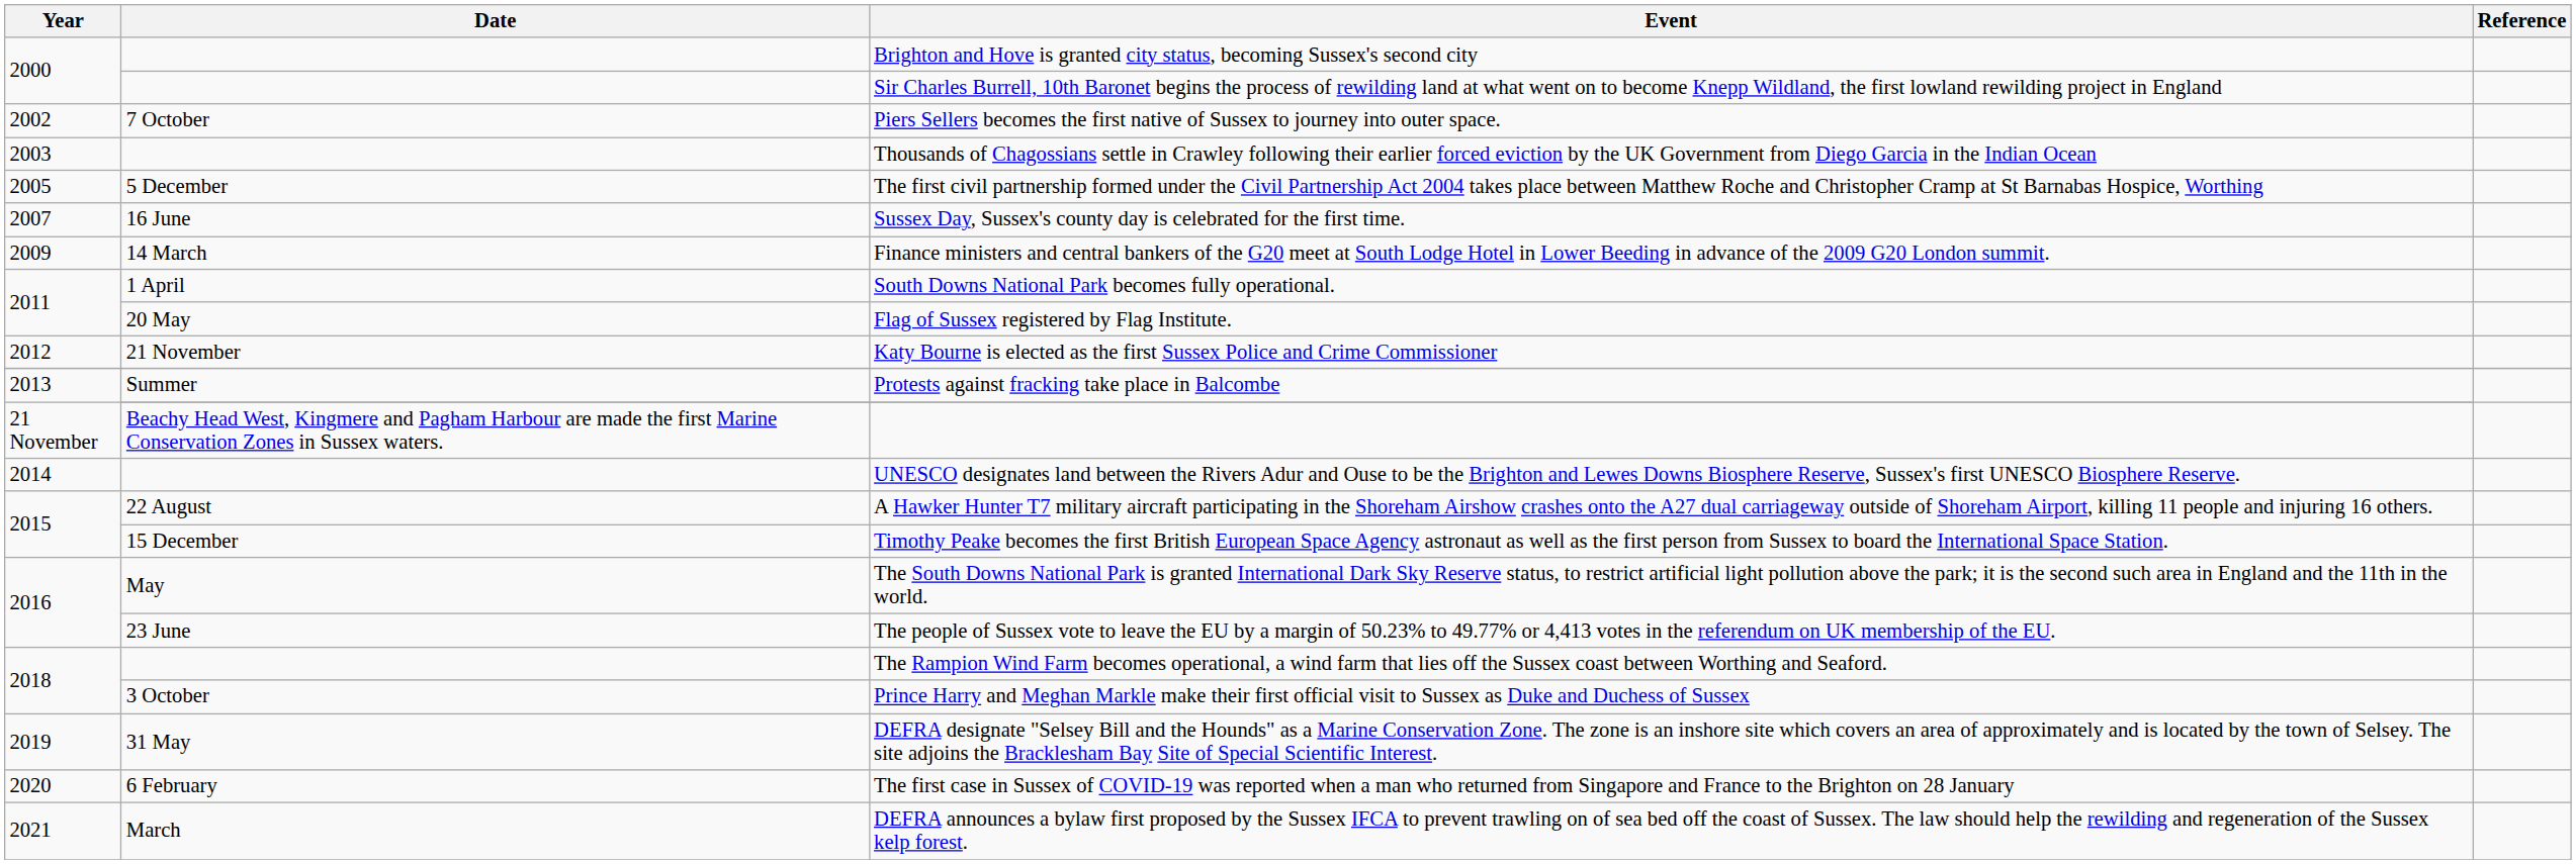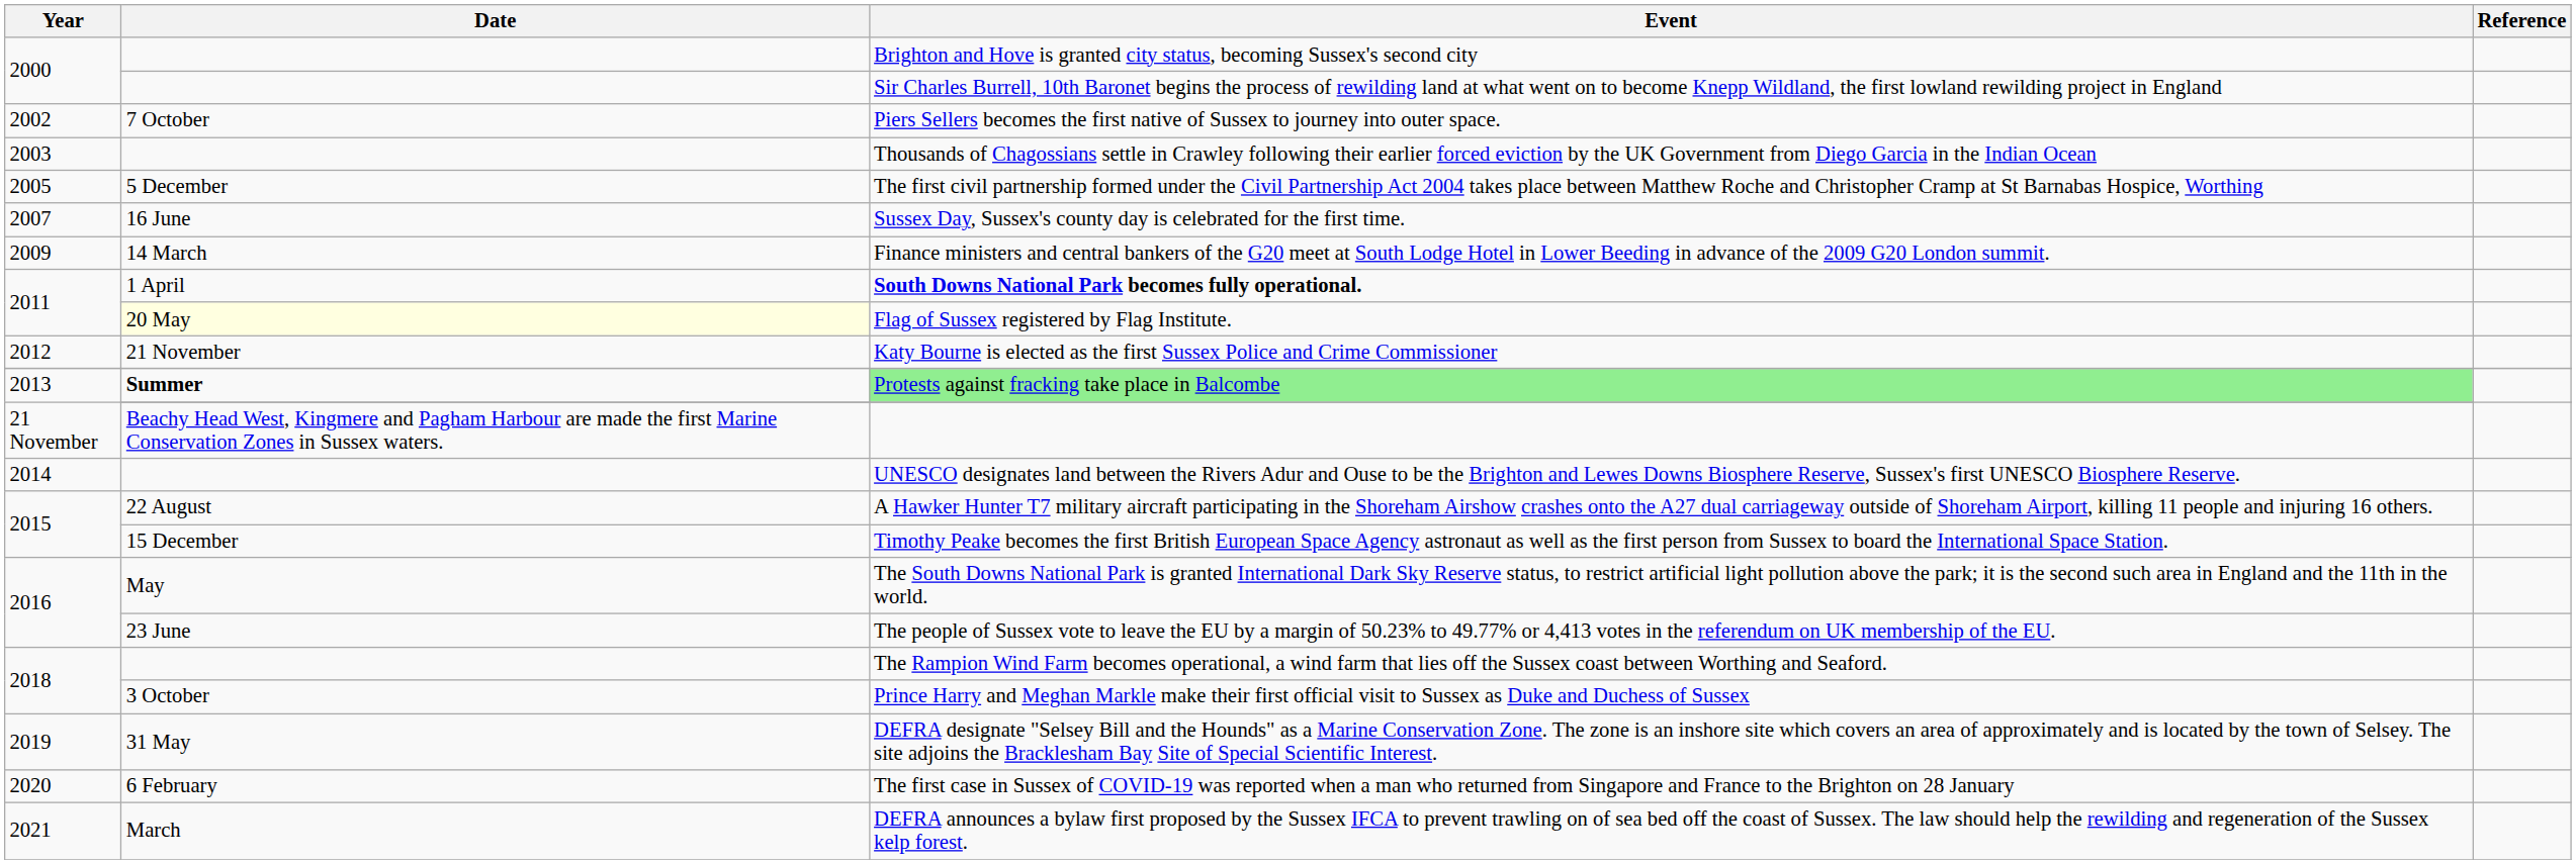South Downs National Park becomes fully operational. | Event: normal -> bold
Flag of Sussex registered by Flag Institute. | Date: no background -> lightyellow background
Protests against fracking take place in Balcombe | Date: normal -> bold
Protests against fracking take place in Balcombe | Event: no background -> lightgreen background
